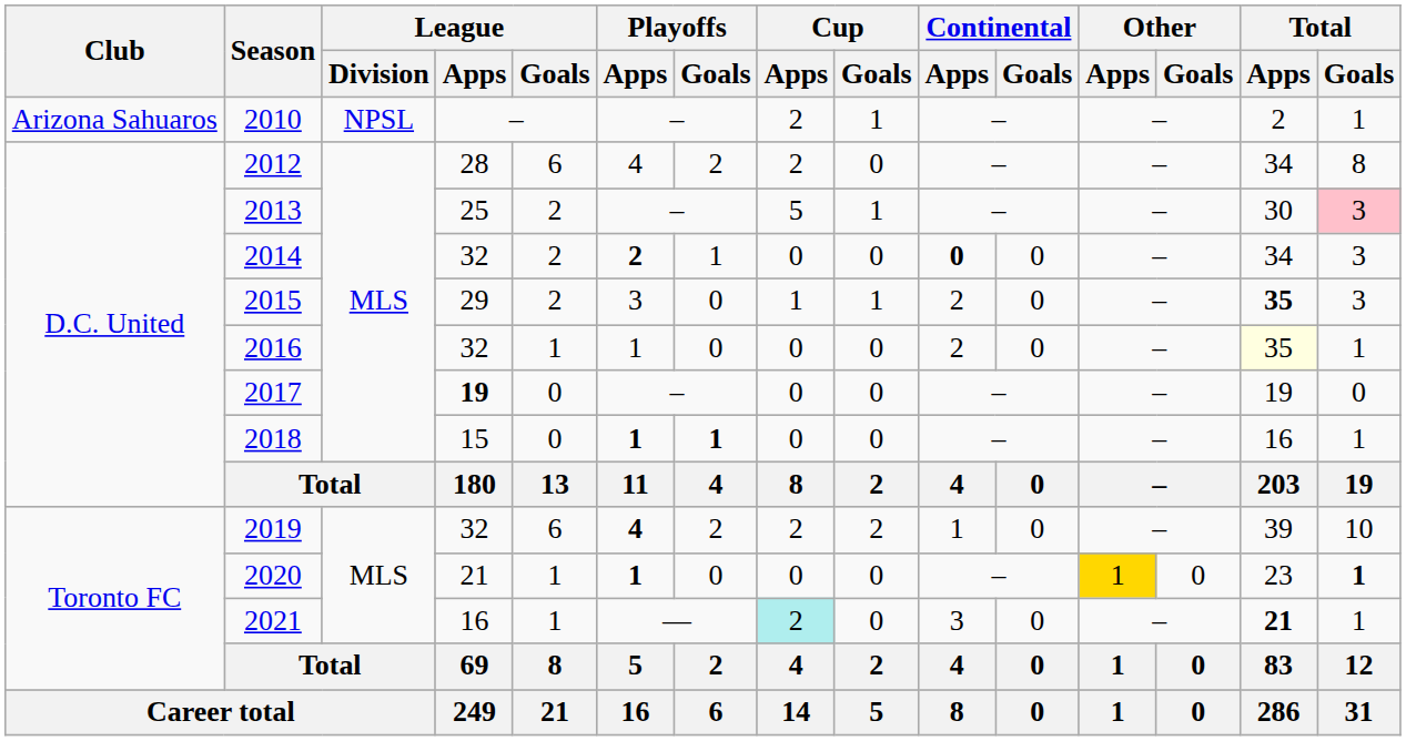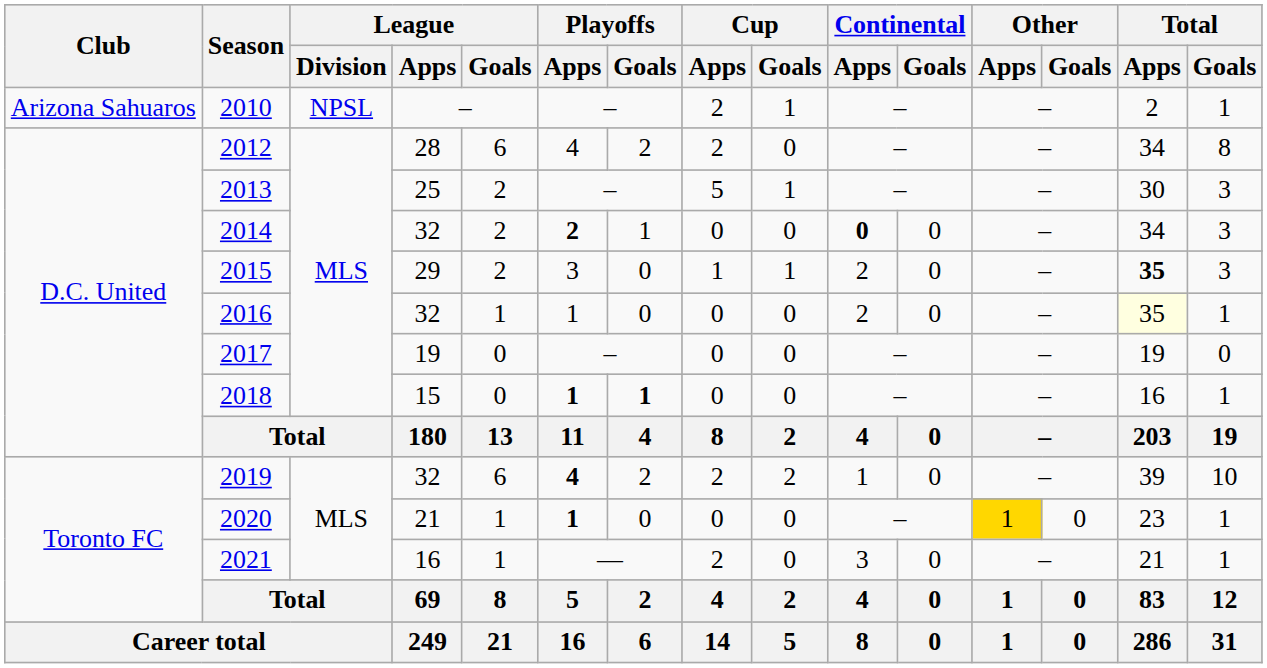2013 | Total / Goals: pink background -> no background
2017 | League / Apps: bold -> normal
2020 | Total / Goals: bold -> normal
2021 | Cup / Apps: paleturquoise background -> no background
2021 | Total / Apps: bold -> normal
